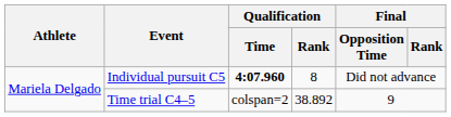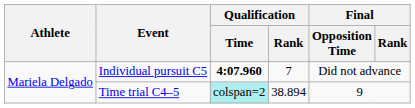Individual pursuit C5 | Qualification / Rank: 8 -> 7
Time trial C4–5 | Qualification / Time: no background -> paleturquoise background
Time trial C4–5 | Qualification / Rank: 38.892 -> 38.894
